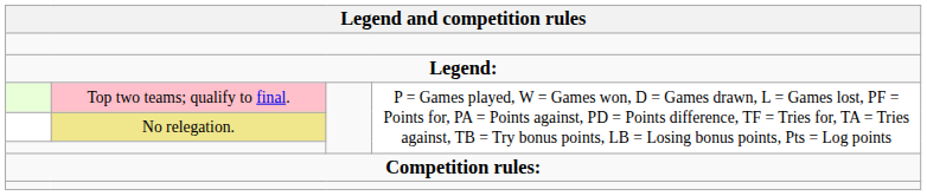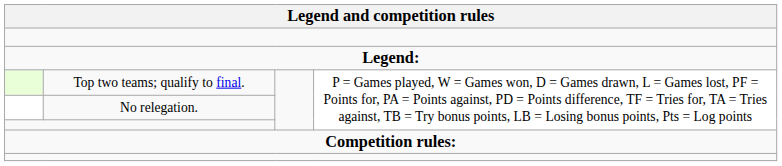Top two teams; qualify to final. | column 2: pink background -> no background
No relegation. | column 2: khaki background -> no background
